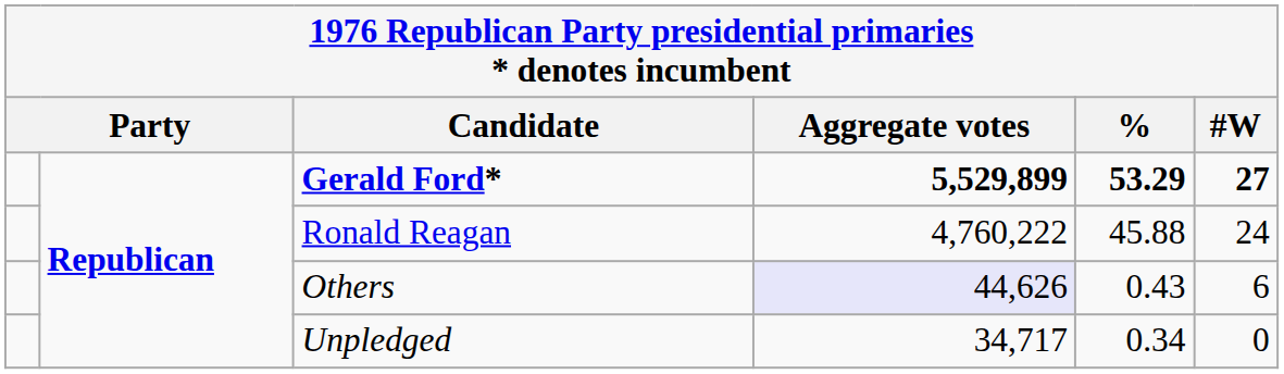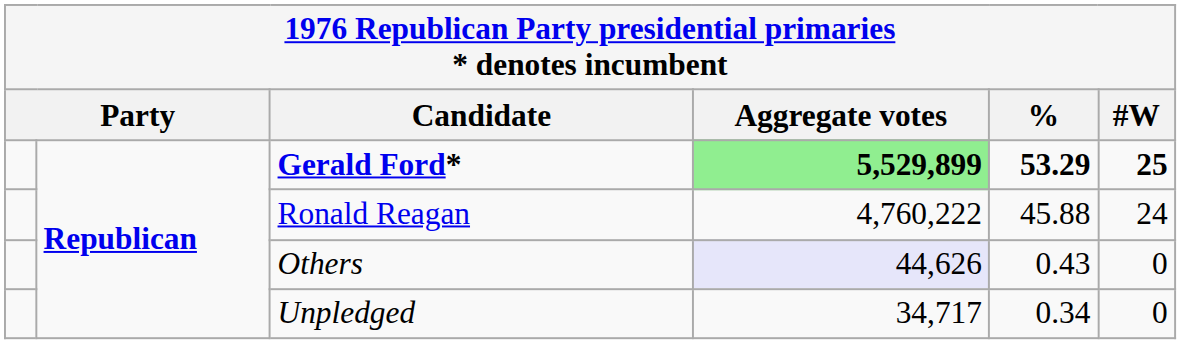Gerald Ford* | Aggregate votes: no background -> lightgreen background
Gerald Ford* | #W: 27 -> 25
Others | #W: 6 -> 0
